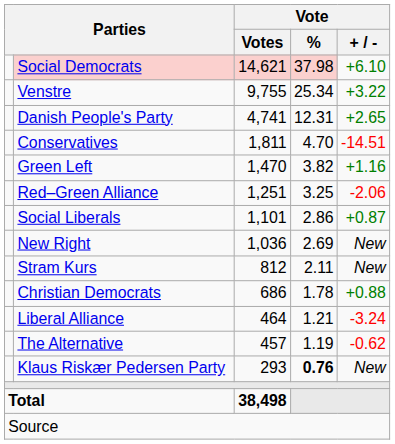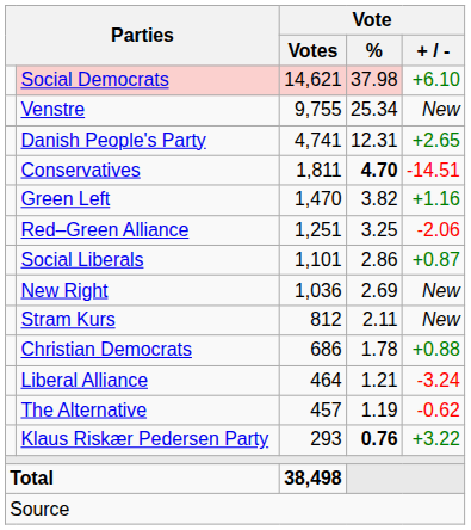Venstre | Vote / + / -: +3.22 -> New
Conservatives | Vote / %: normal -> bold
Klaus Riskær Pedersen Party | Vote / + / -: New -> +3.22
